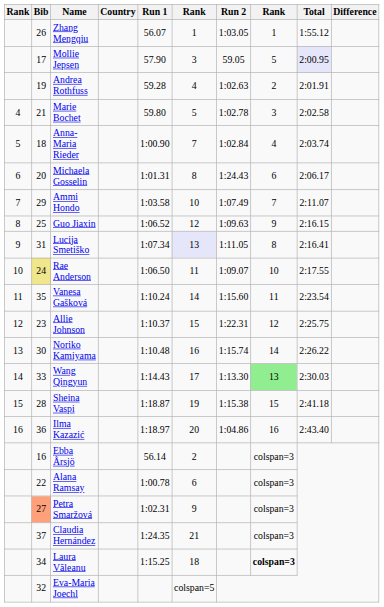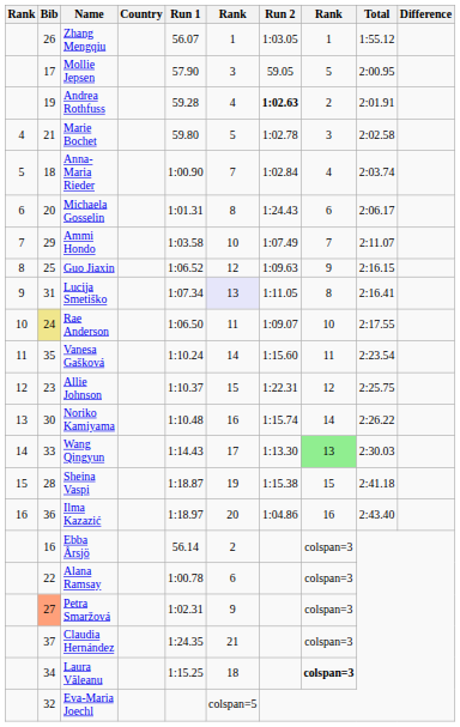Mollie Jepsen | Total: lavender background -> no background
Andrea Rothfuss | Run 2: normal -> bold
